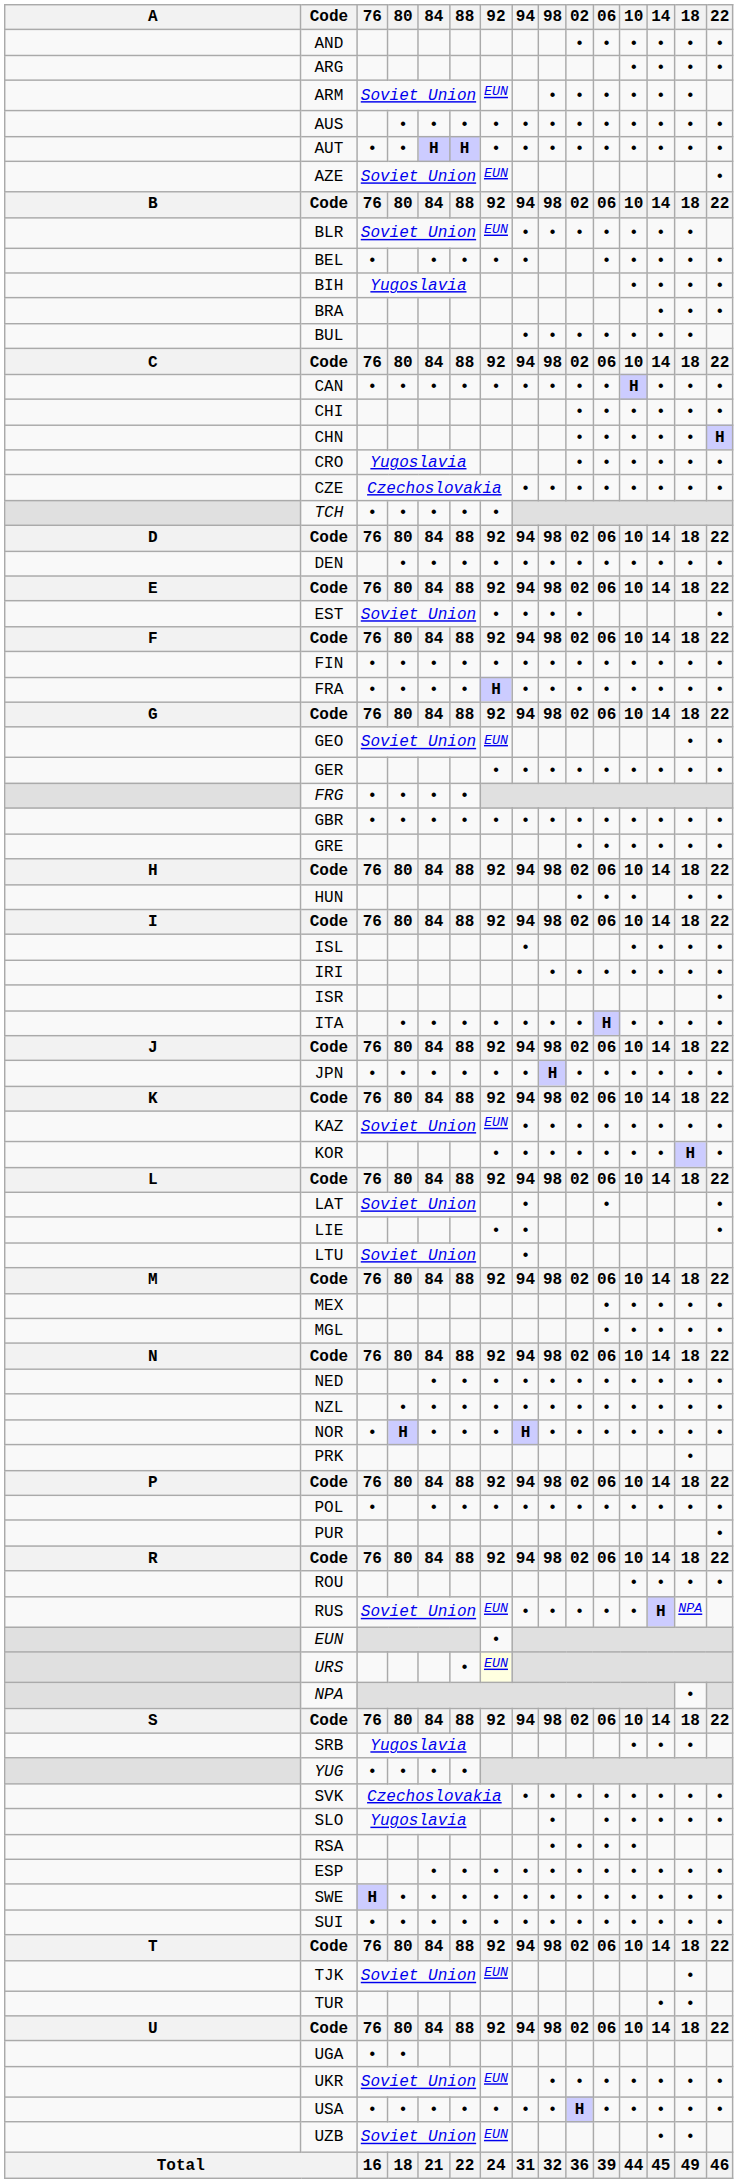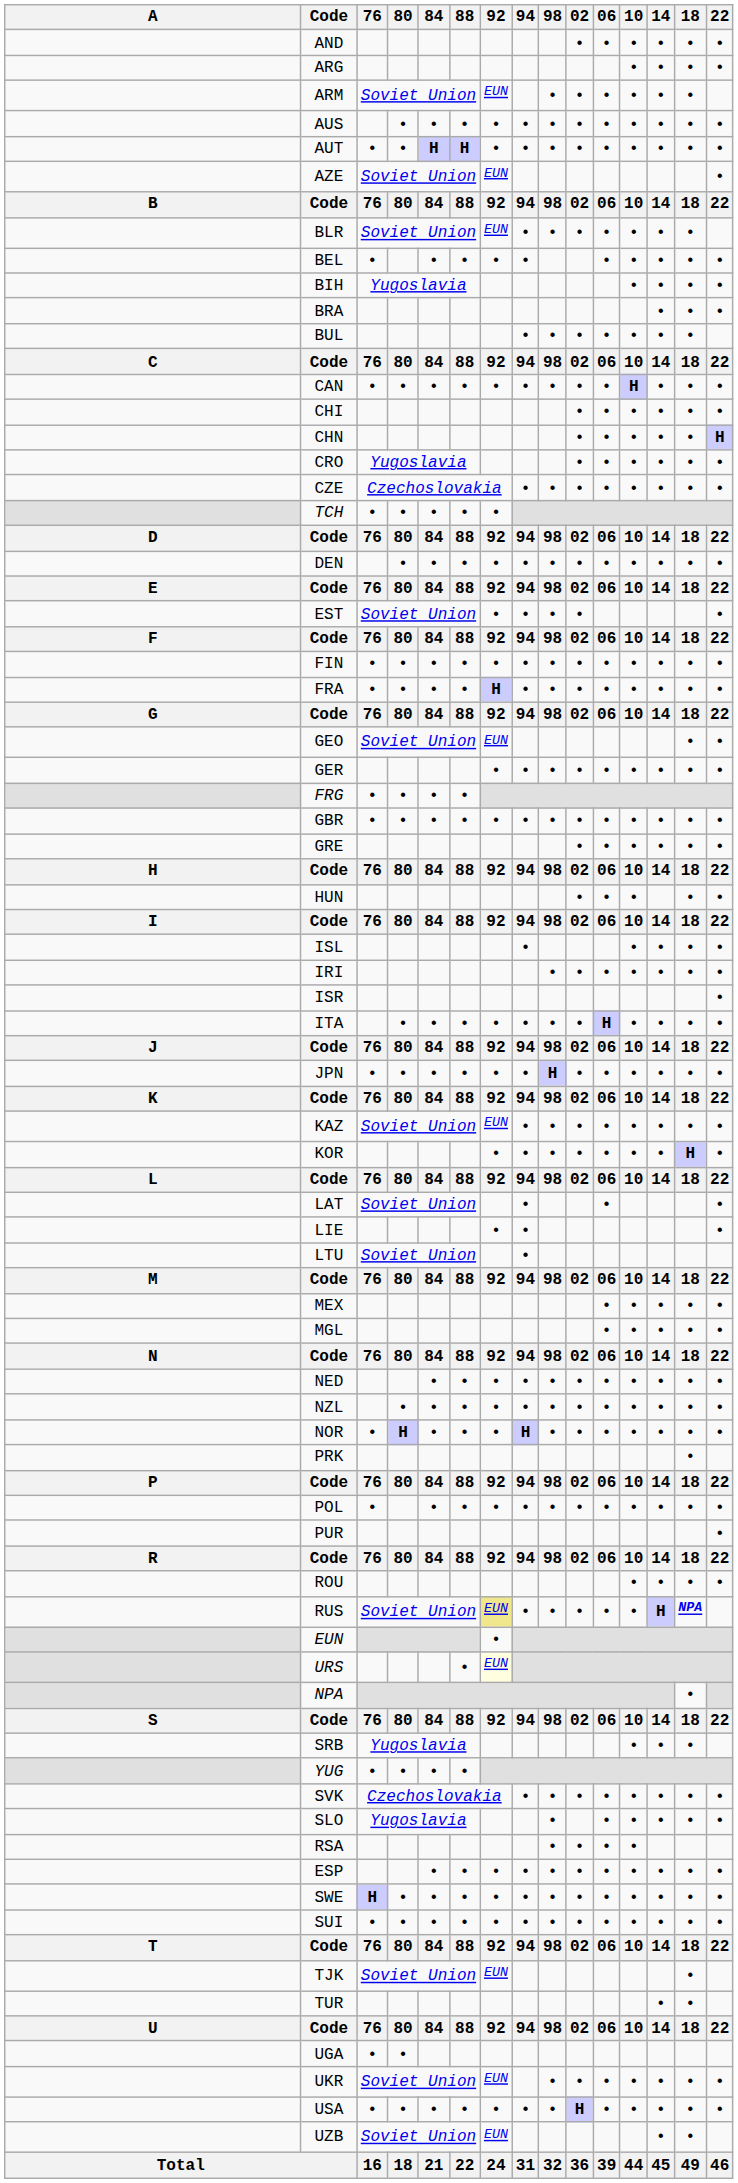RUS | 92: no background -> khaki background
RUS | 18: normal -> bold
